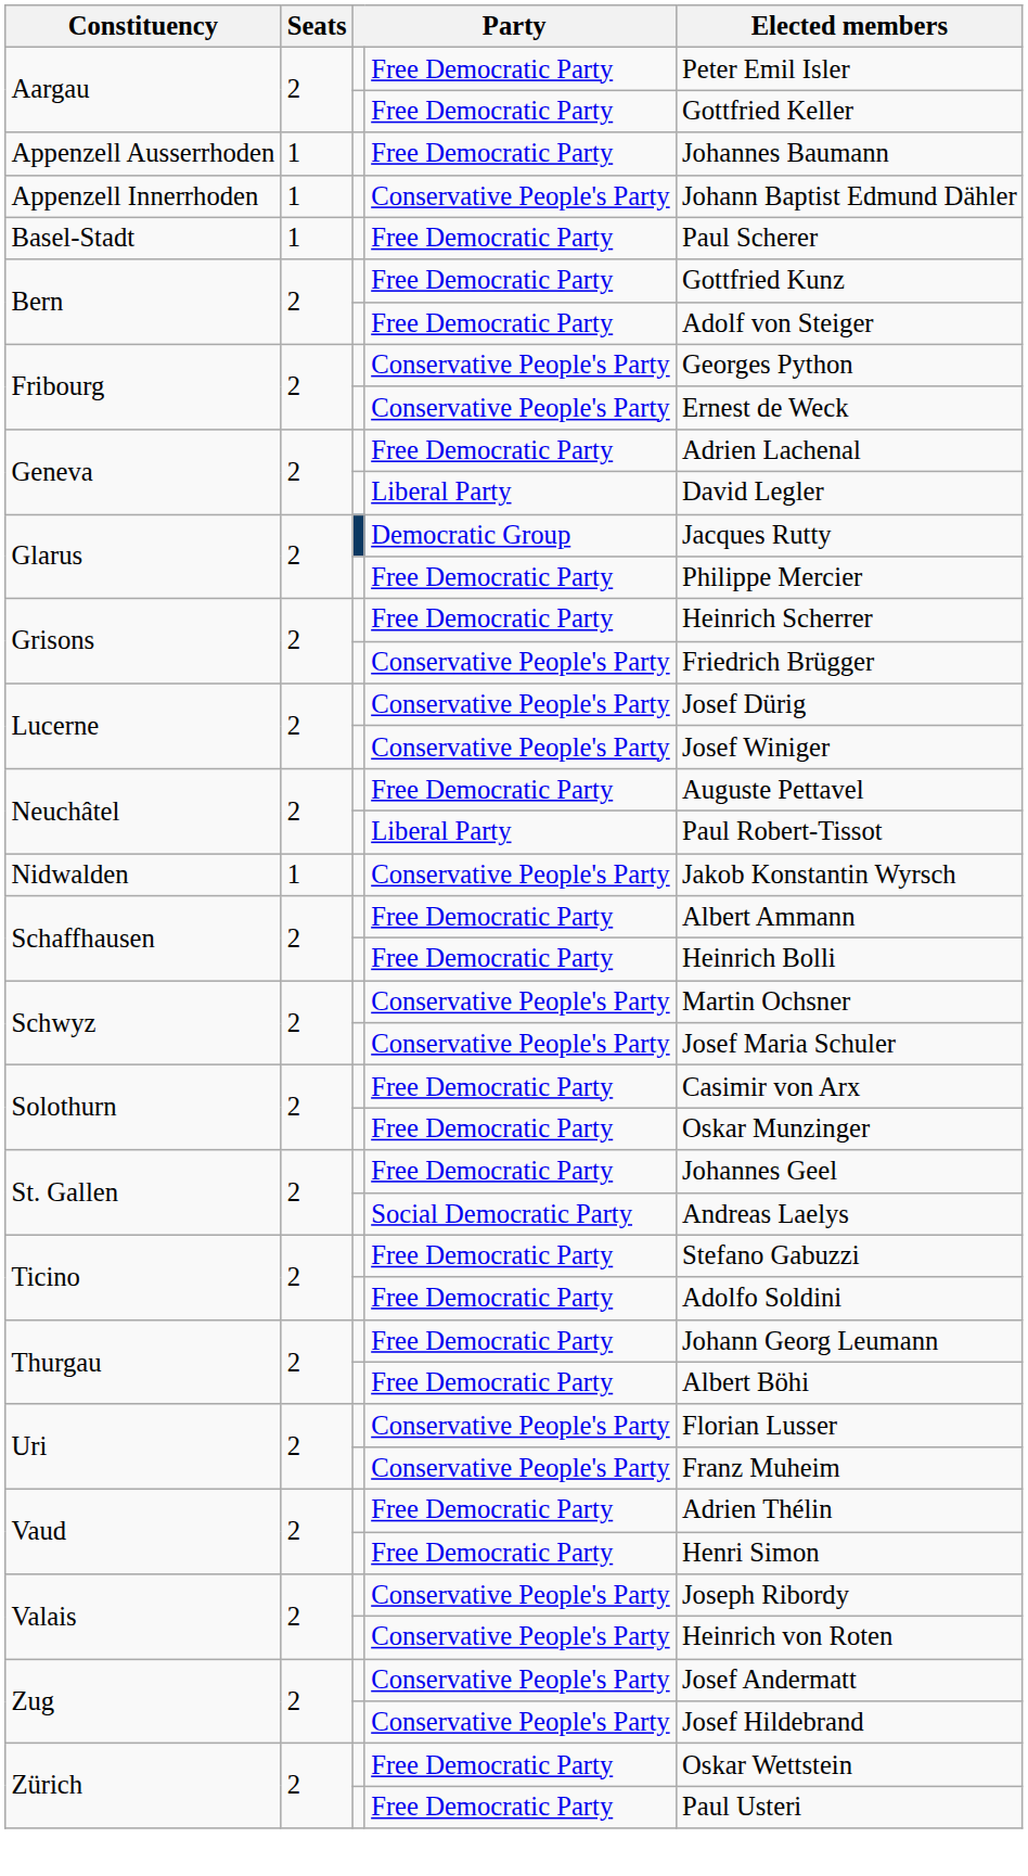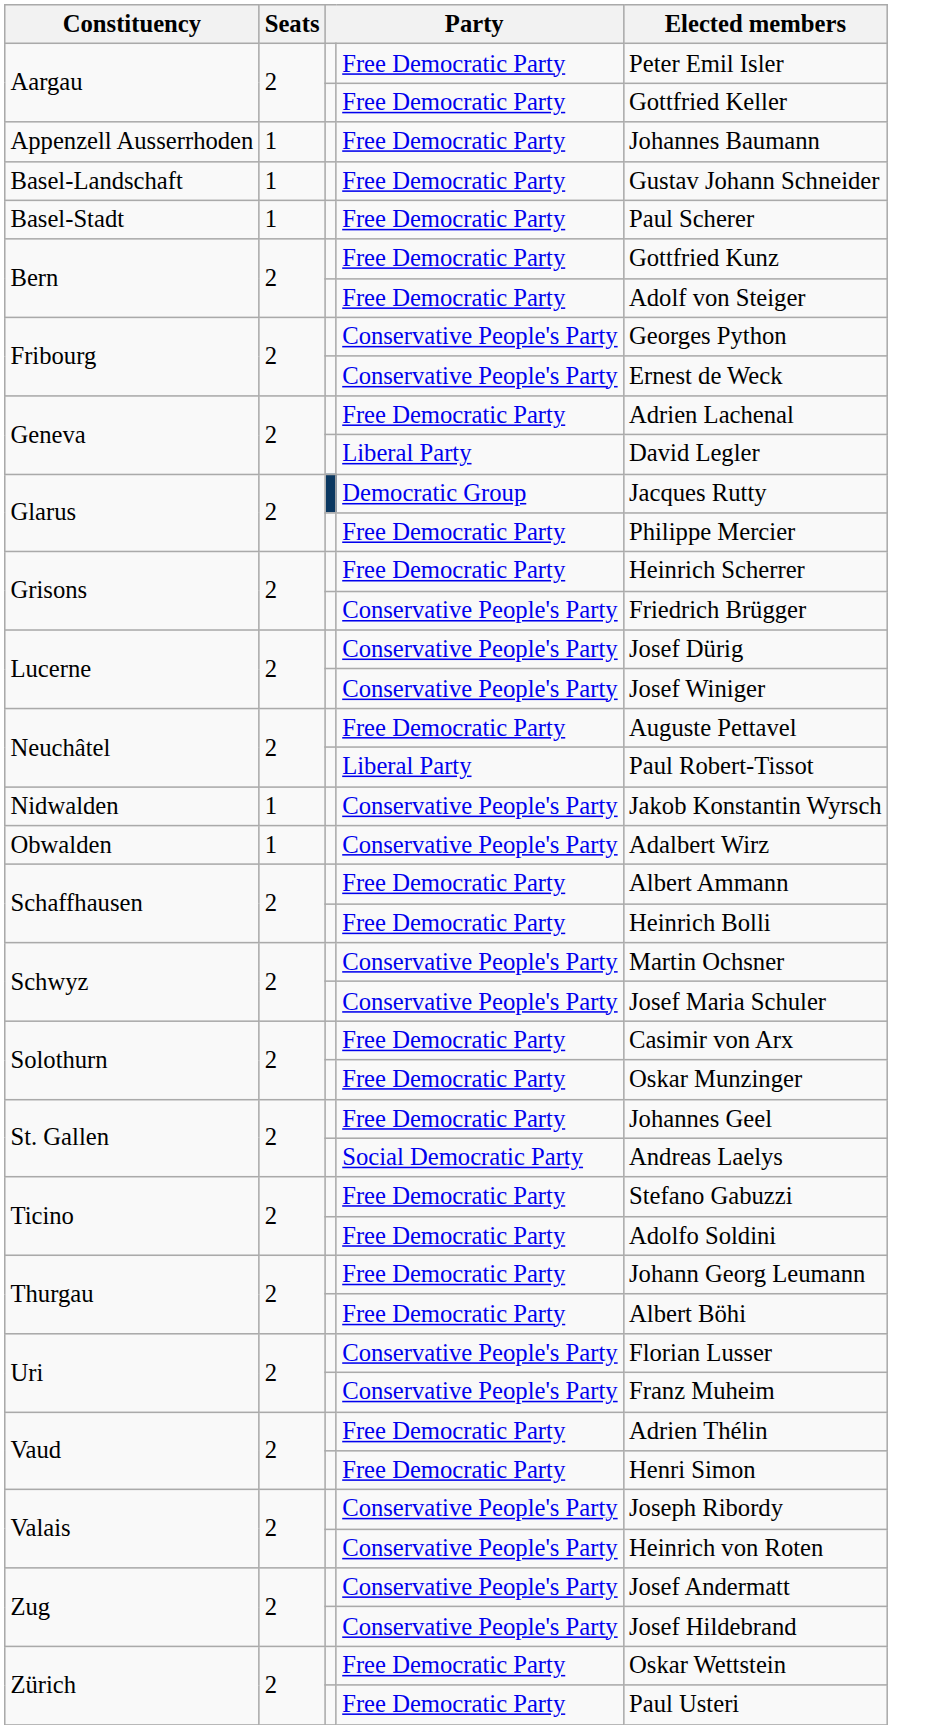- row: Appenzell Innerrhoden | 1 | Conservative People's Party | Johann Baptist Edmund Dähler
+ row: Basel-Landschaft | 1 | Free Democratic Party | Gustav Johann Schneider
+ row: Obwalden | 1 | Conservative People's Party | Adalbert Wirz
